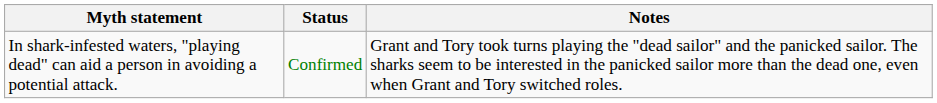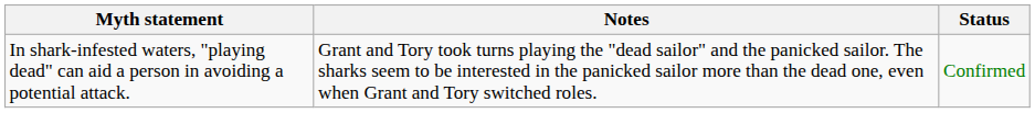columns swapped: Status <-> Notes
